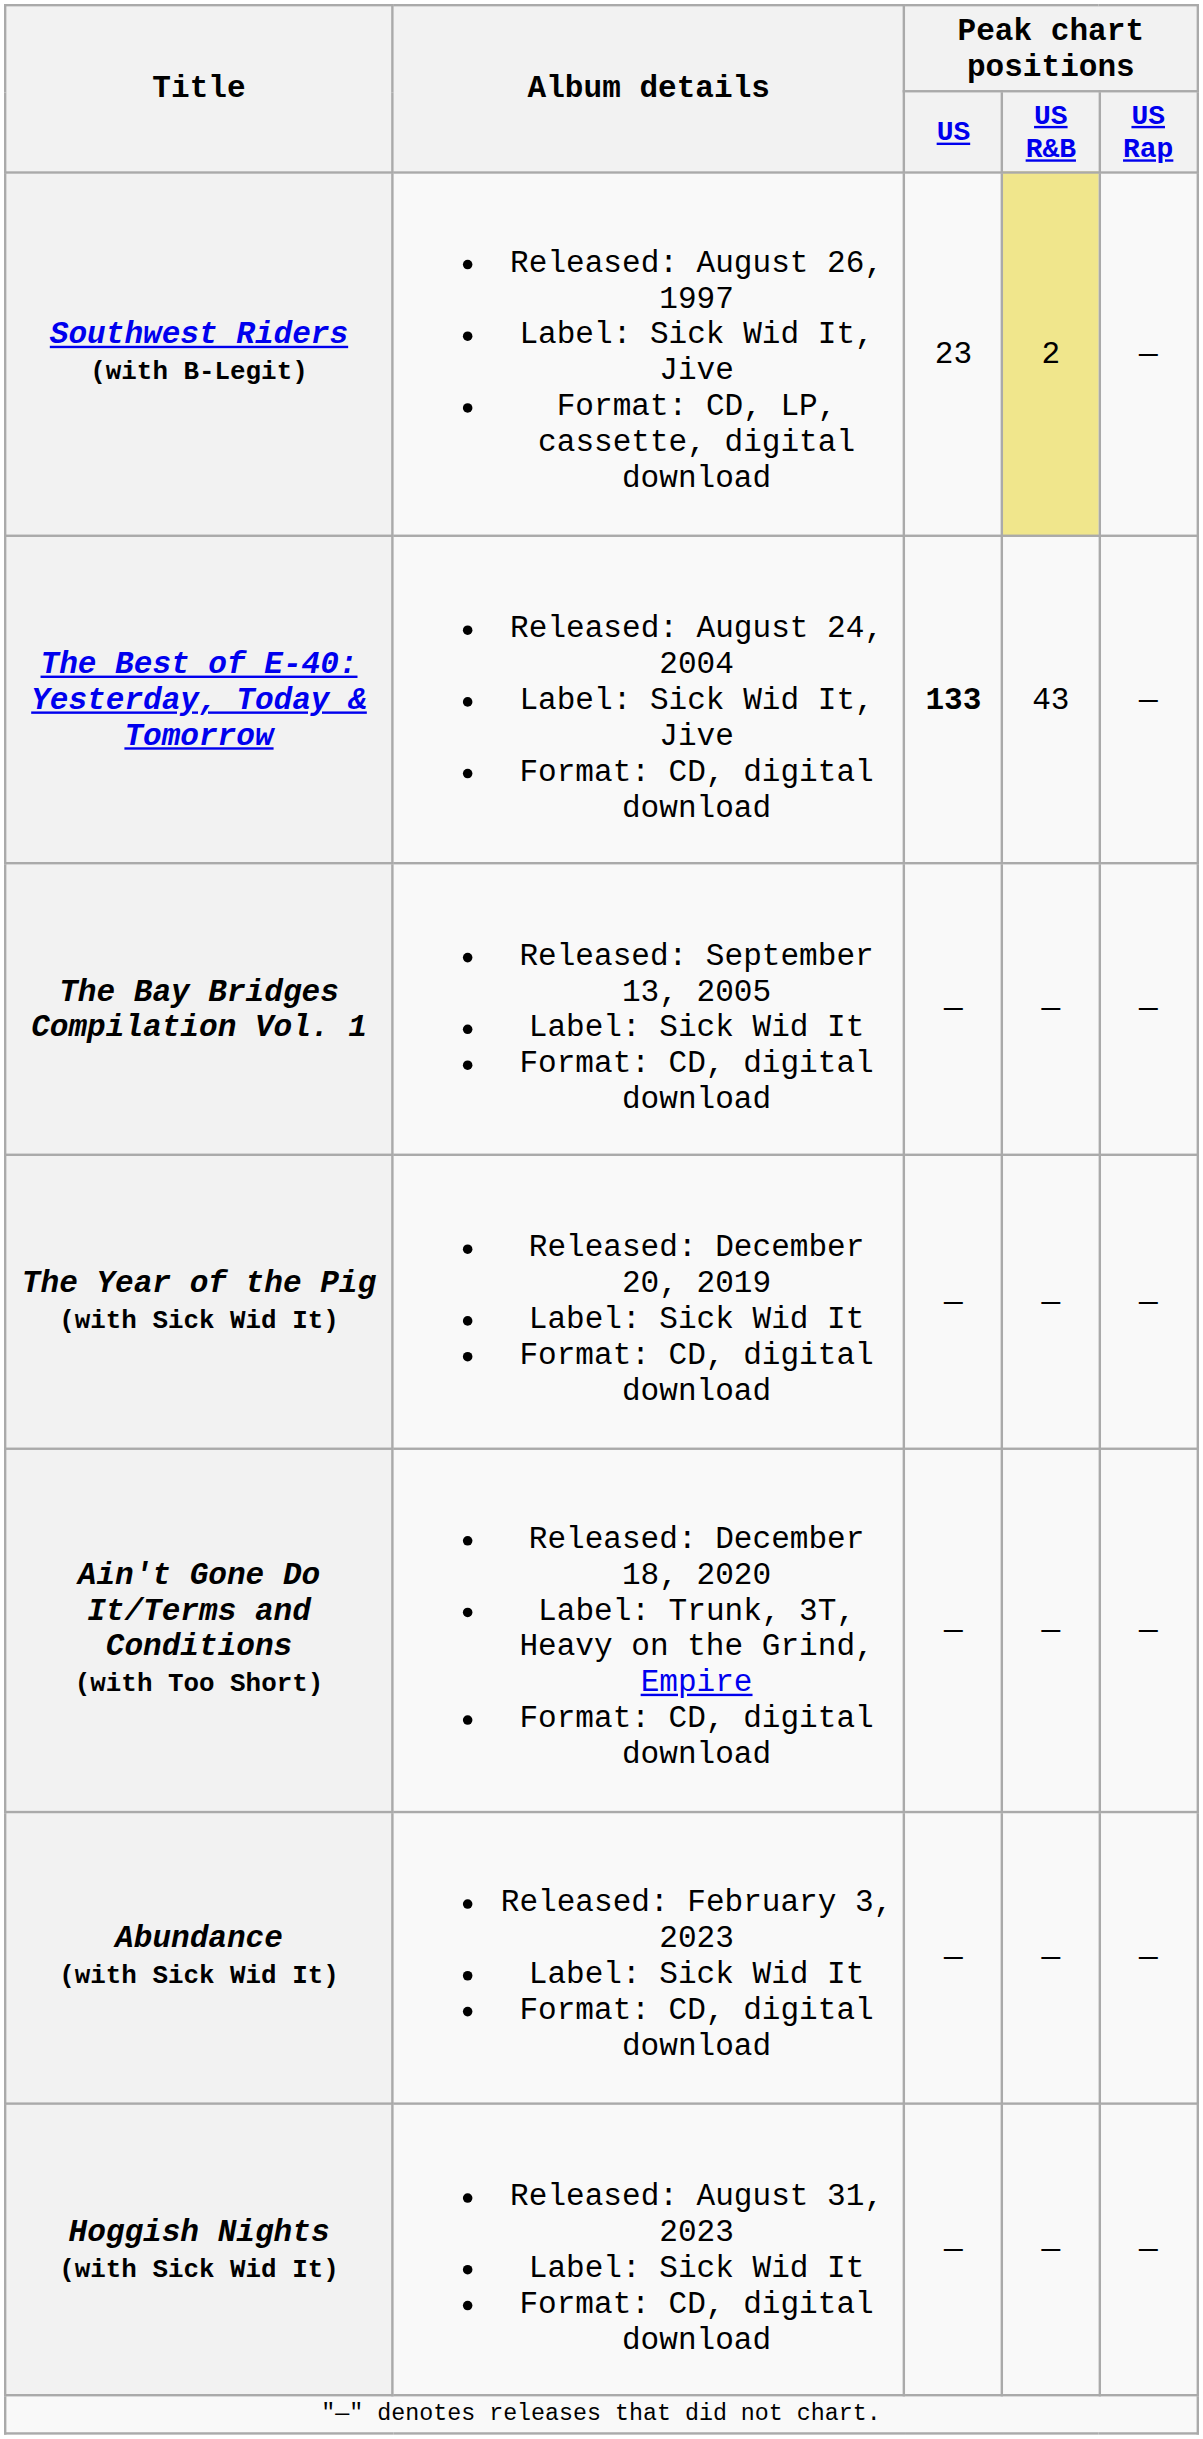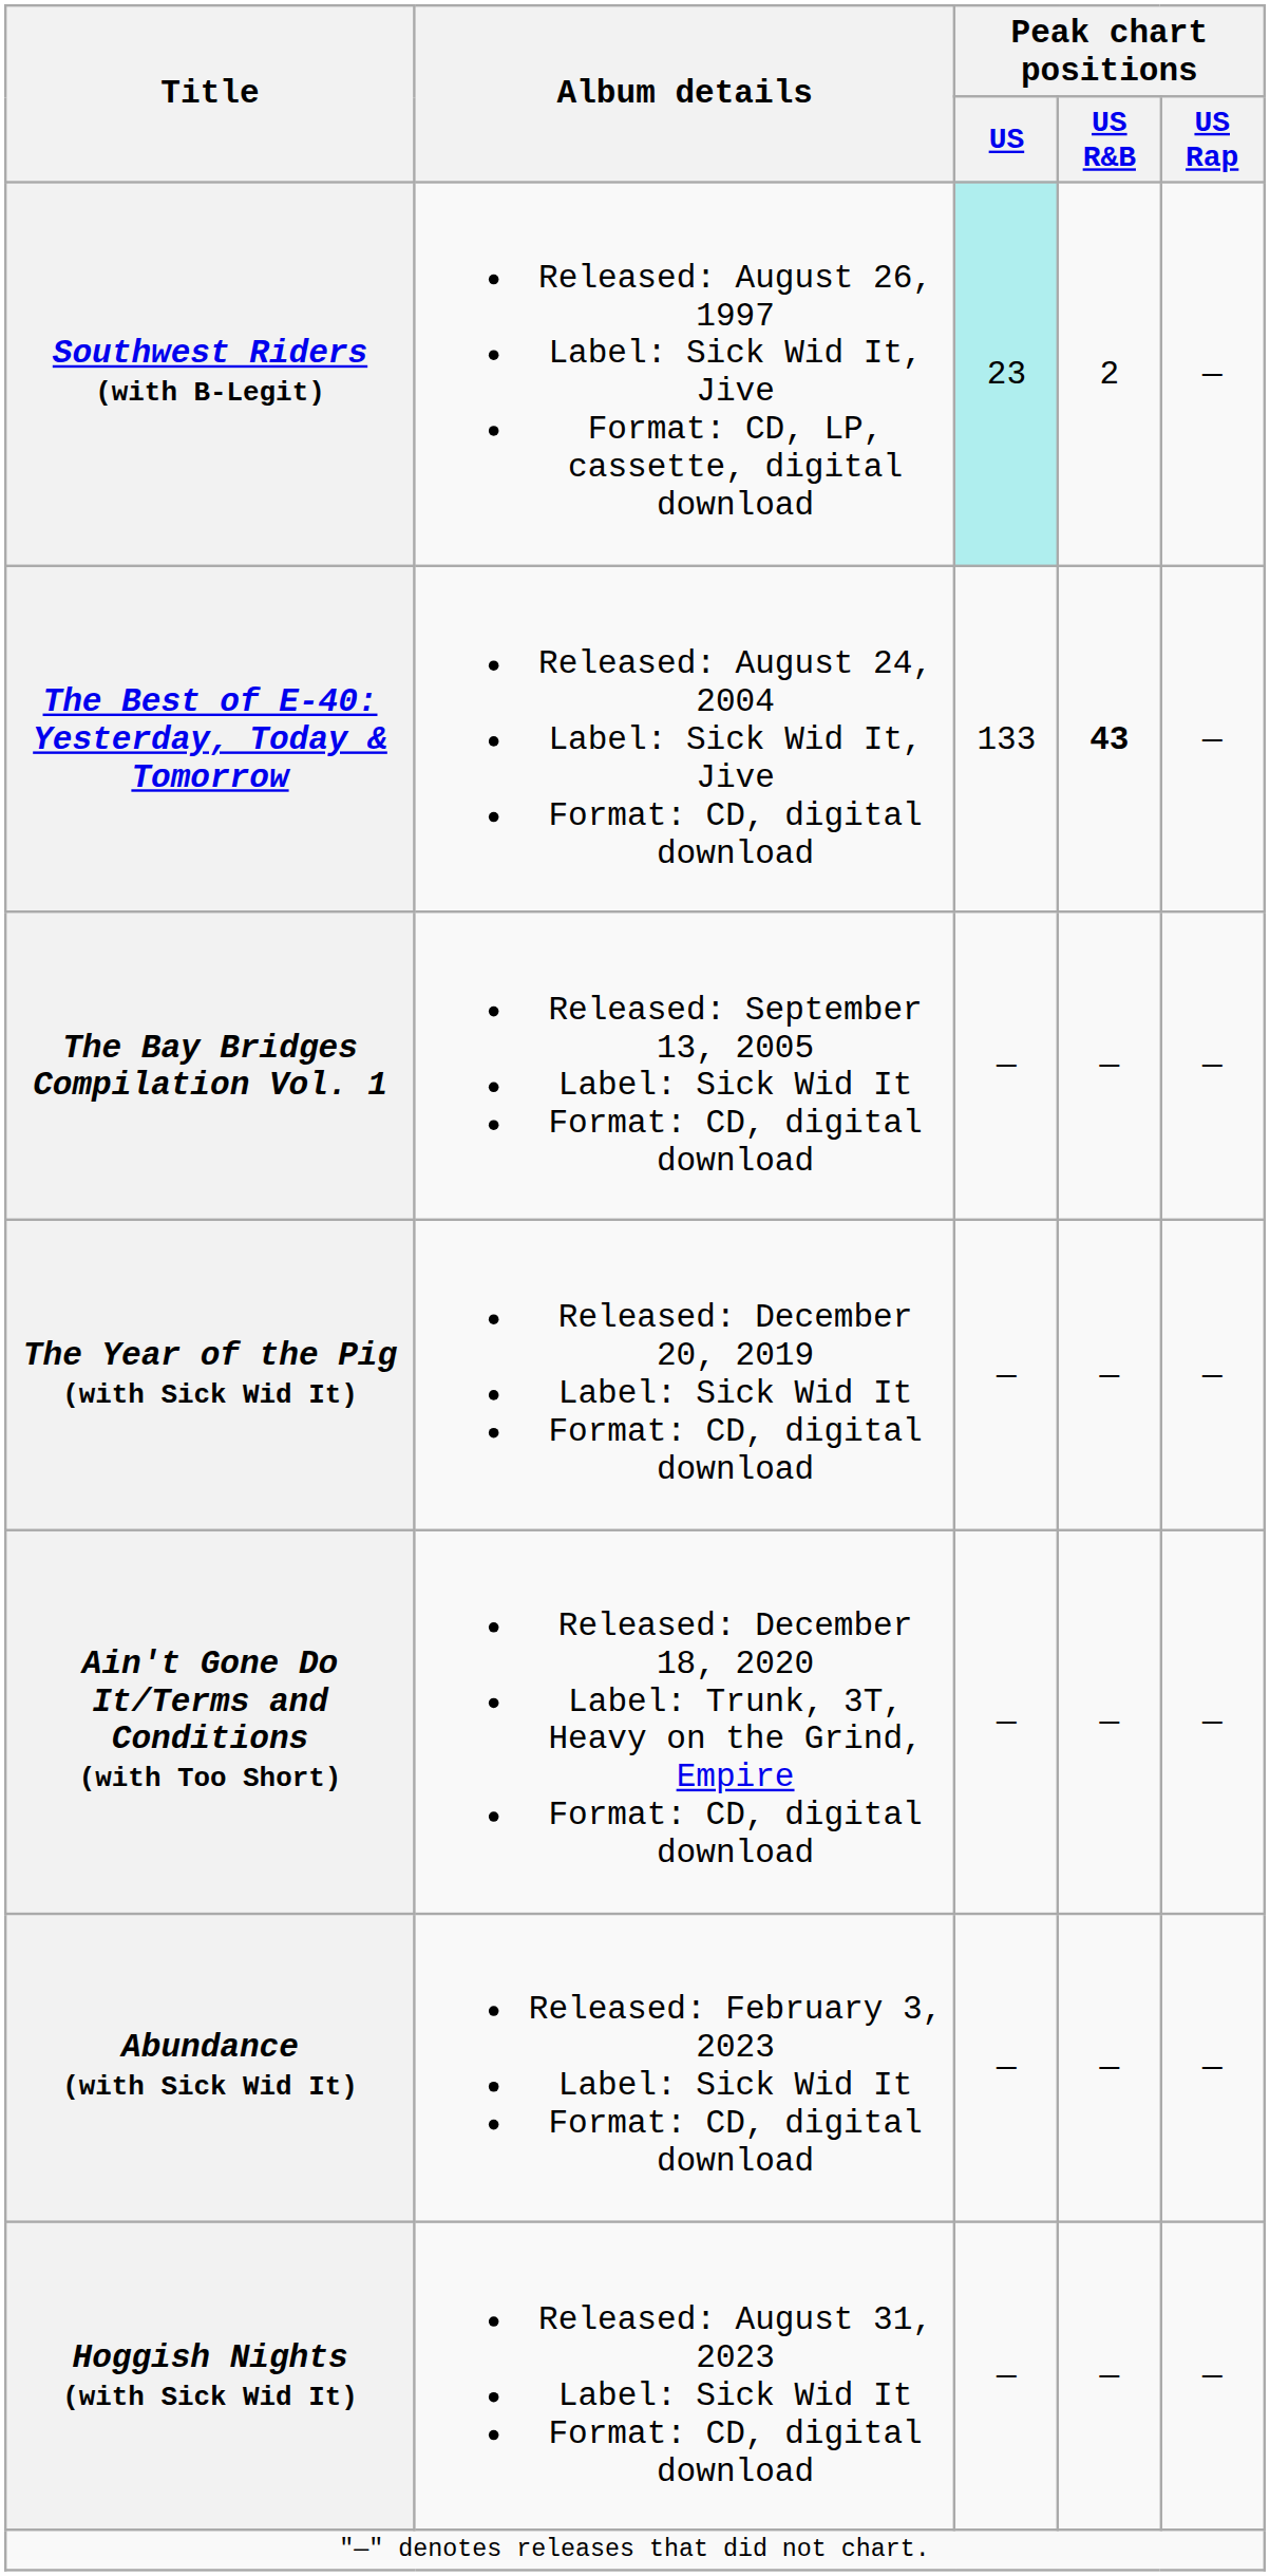Southwest Riders (with B-Legit) | Peak chart positions / US: no background -> paleturquoise background
Southwest Riders (with B-Legit) | Peak chart positions / US R&B: khaki background -> no background
The Best of E-40: Yesterday, Today & Tomorrow | Peak chart positions / US: bold -> normal
The Best of E-40: Yesterday, Today & Tomorrow | Peak chart positions / US R&B: normal -> bold
